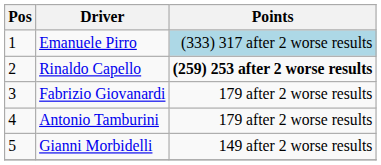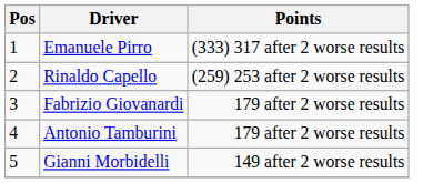Emanuele Pirro | Points: lightblue background -> no background
Rinaldo Capello | Points: bold -> normal
